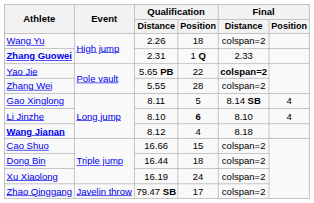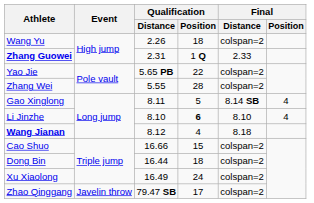Yao Jie | Final / Distance: bold -> normal
Xu Xiaolong | Qualification / Distance: 16.19 -> 16.49
